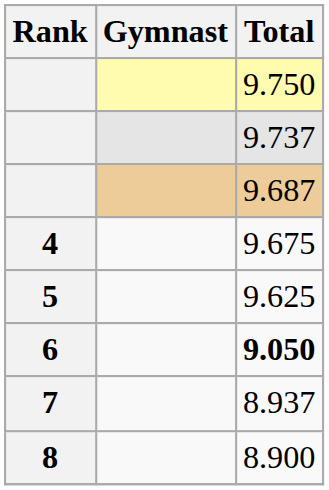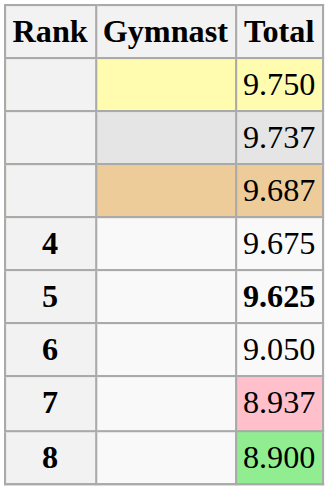9.625 | Total: normal -> bold
9.050 | Total: bold -> normal
8.937 | Total: no background -> pink background
8.900 | Total: no background -> lightgreen background
